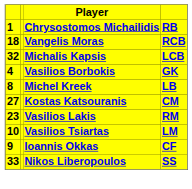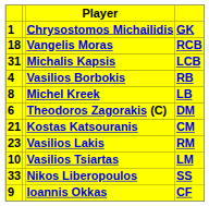Chrysostomos Michailidis | column 3: RB -> GK
Michalis Kapsis | column 1: 32 -> 31
Vasilios Borbokis | column 3: GK -> RB
+ row: 6 | Theodoros Zagorakis (C) | DM
Kostas Katsouranis | column 1: 27 -> 21
rows swapped: Nikos Liberopoulos <-> Ioannis Okkas
